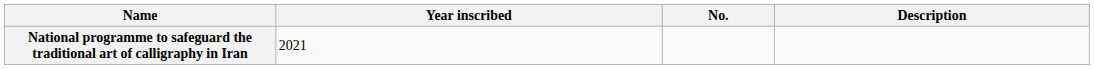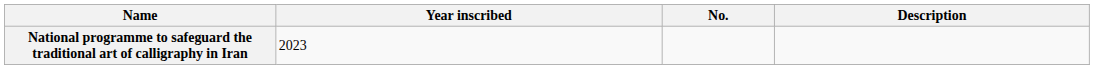row 2 | Year inscribed: 2021 -> 2023
